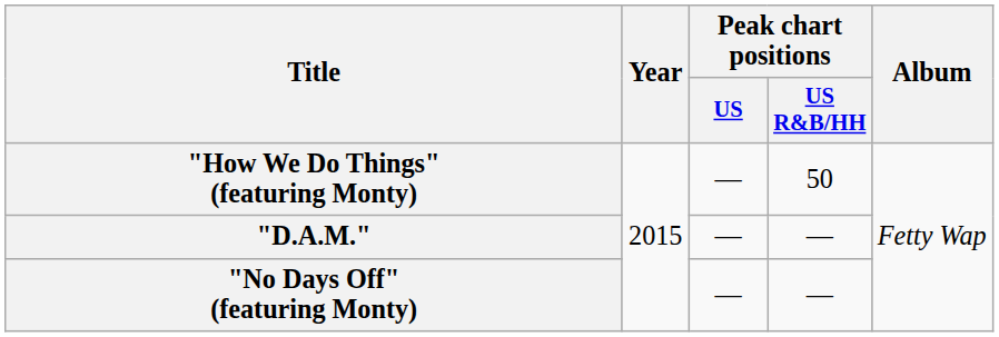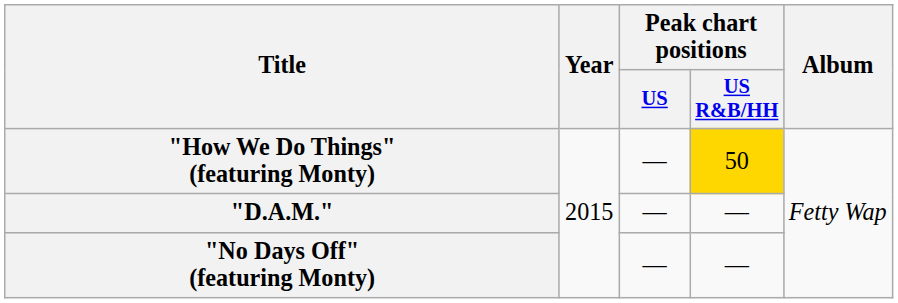"How We Do Things" (featuring Monty) | Peak chart positions / US R&B/HH: no background -> gold background
